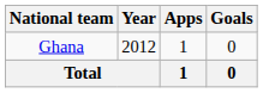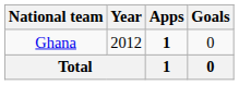Ghana | Apps: normal -> bold
